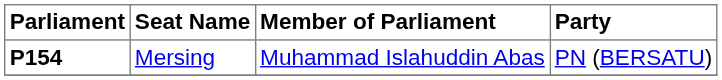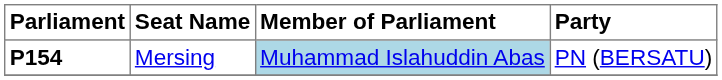P154 | Member of Parliament: no background -> lightblue background
